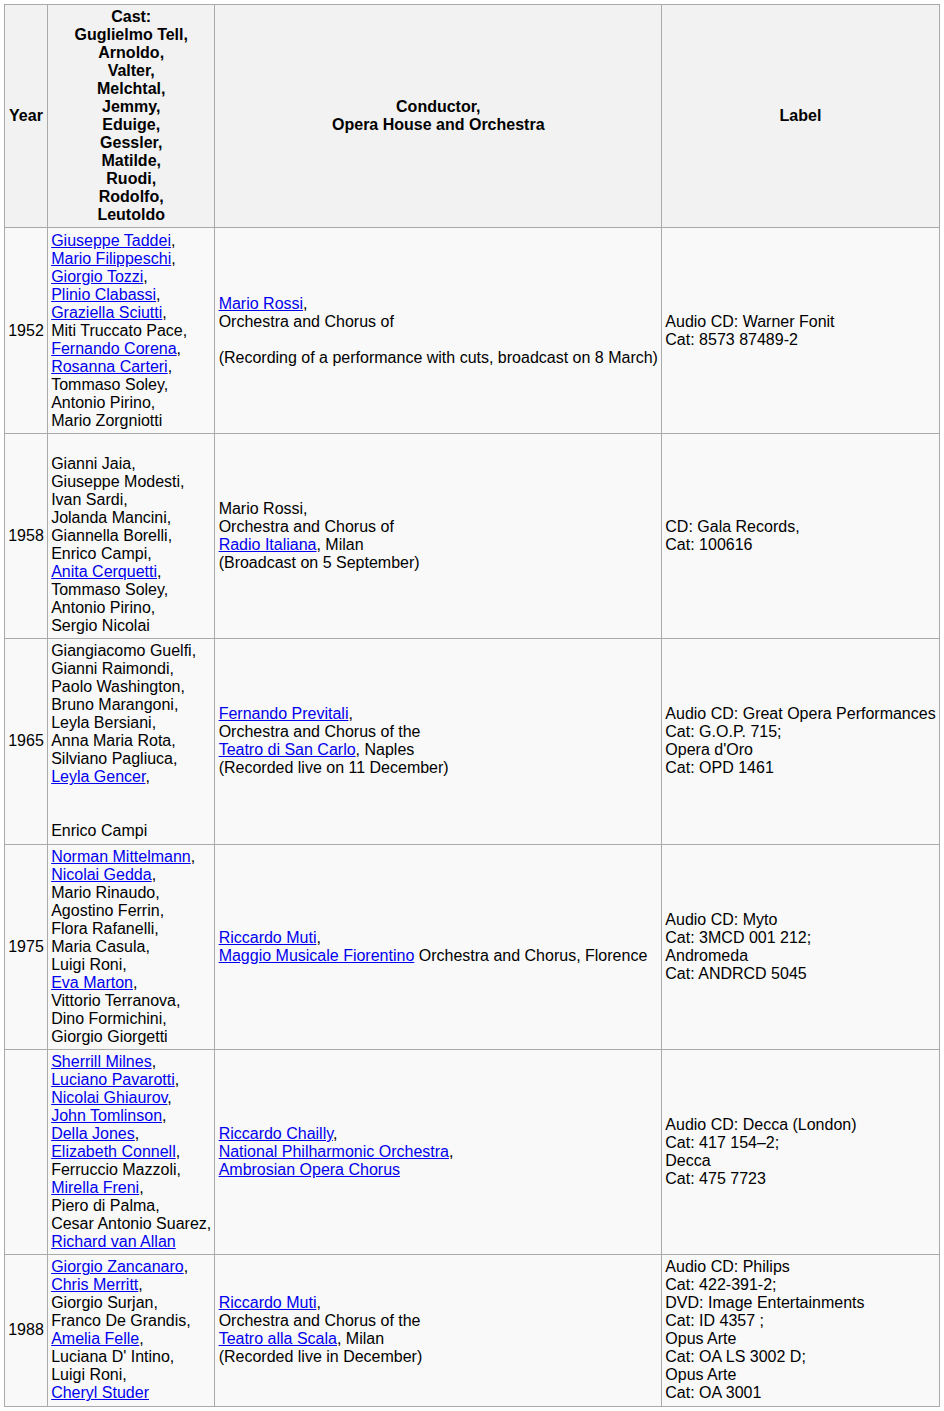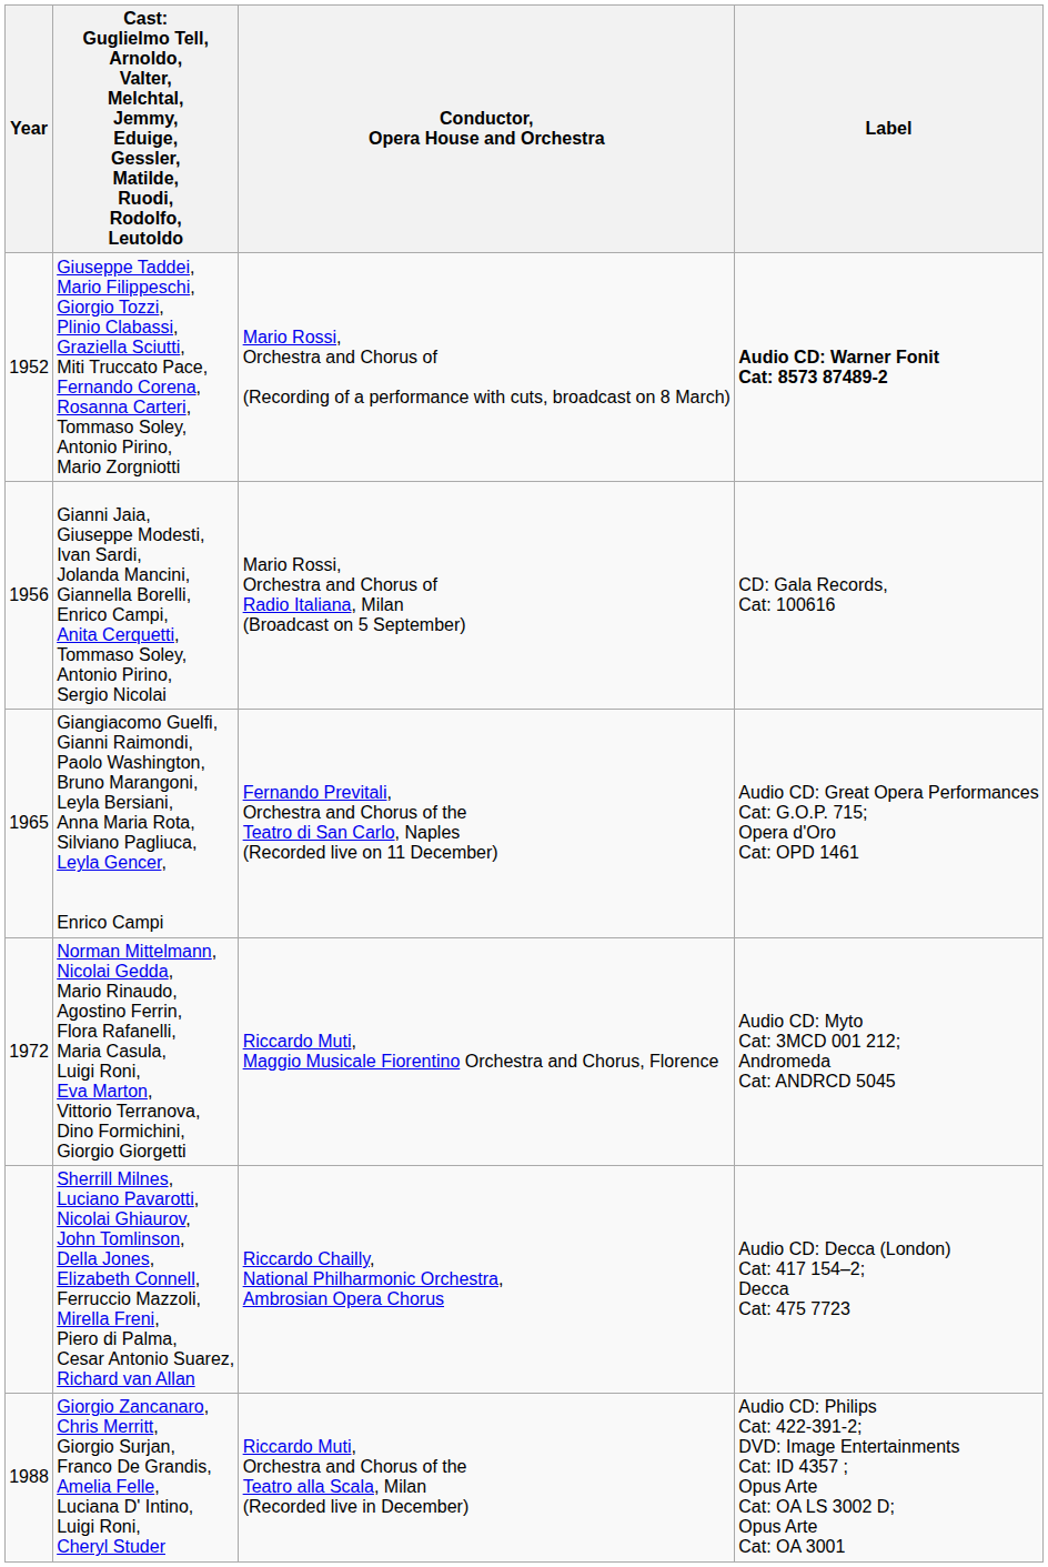row 2 | Label: normal -> bold
row 3 | Year: 1958 -> 1956
row 5 | Year: 1975 -> 1972
